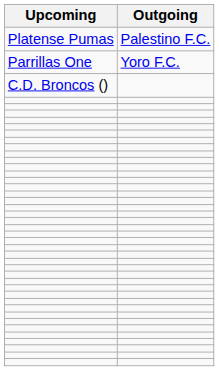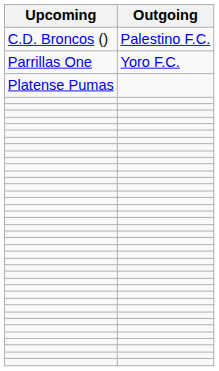row 2 | Upcoming: Platense Pumas -> C.D. Broncos ()
row 4 | Upcoming: C.D. Broncos () -> Platense Pumas
